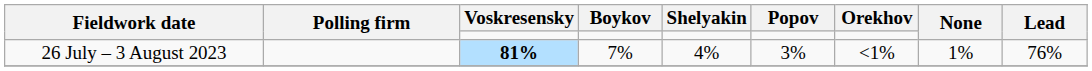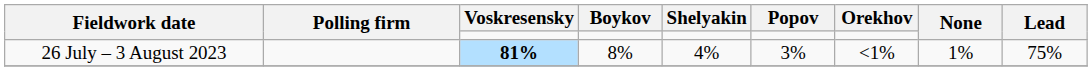26 July – 3 August 2023 | Boykov: 7% -> 8%
26 July – 3 August 2023 | Lead: 76% -> 75%
